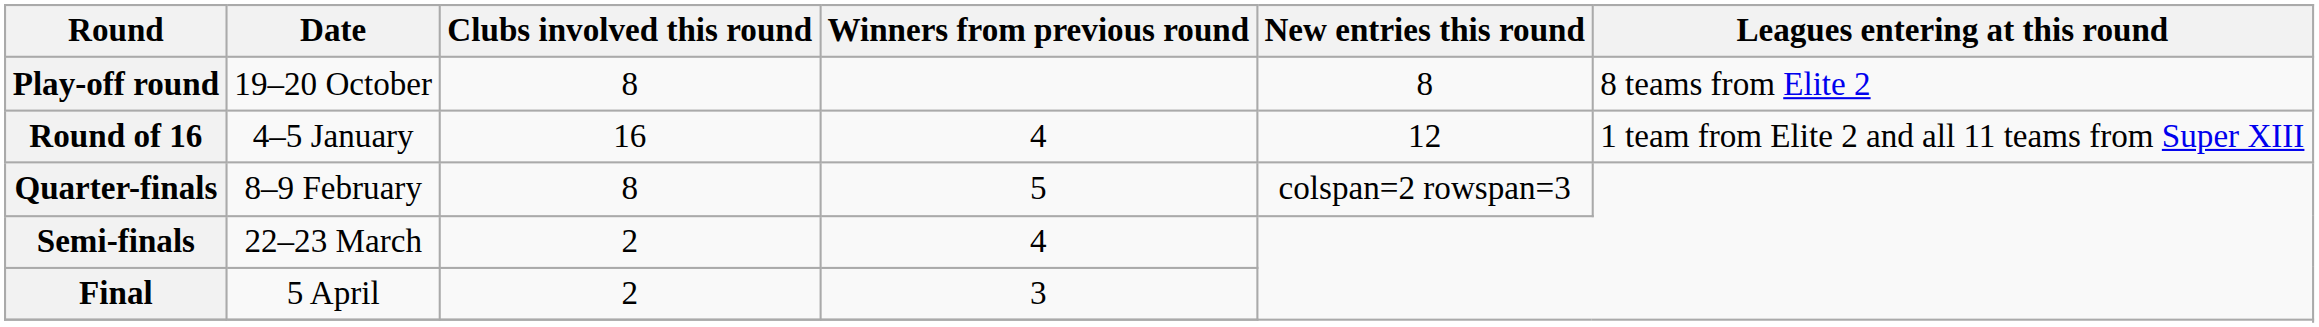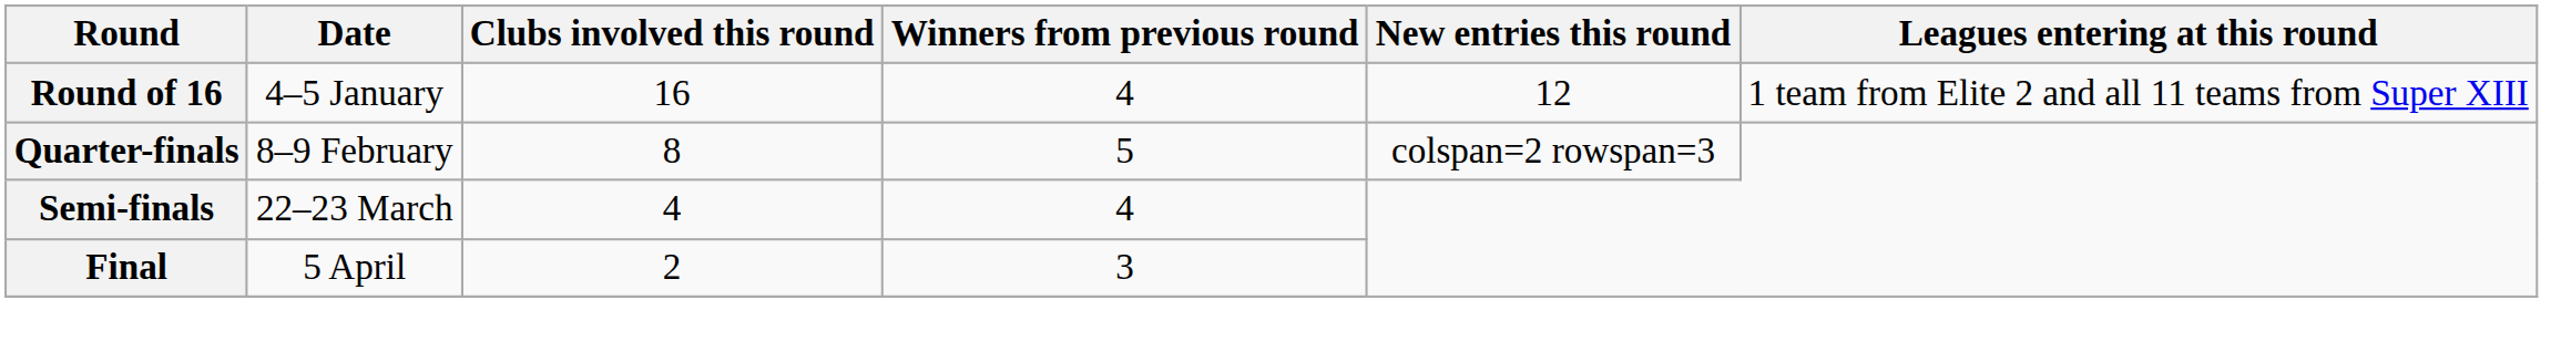- row: Play-off round | 19–20 October | 8 | 8 | 8 teams from Elite 2
Semi-finals | Clubs involved this round: 2 -> 4
